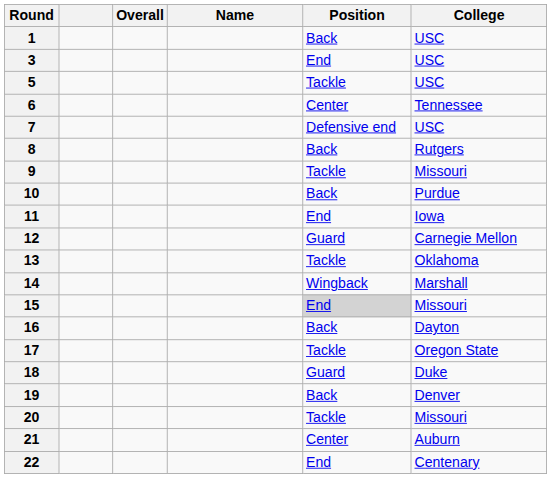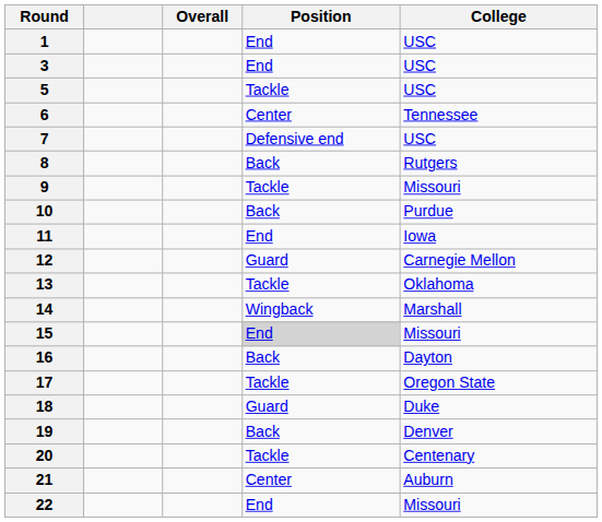- column: Name
1 | Position: Back -> End
20 | College: Missouri -> Centenary
22 | College: Centenary -> Missouri
